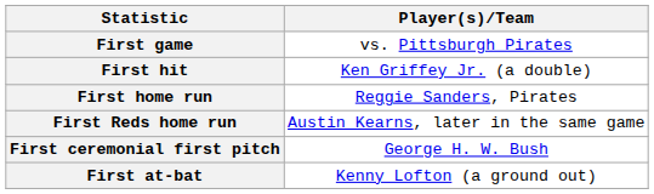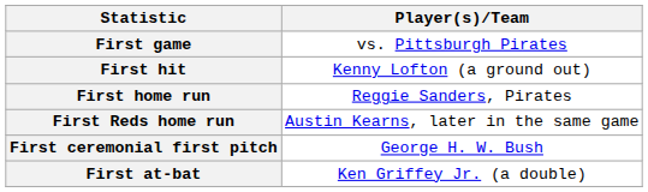First hit | Player(s)/Team: Ken Griffey Jr. (a double) -> Kenny Lofton (a ground out)
First at-bat | Player(s)/Team: Kenny Lofton (a ground out) -> Ken Griffey Jr. (a double)
